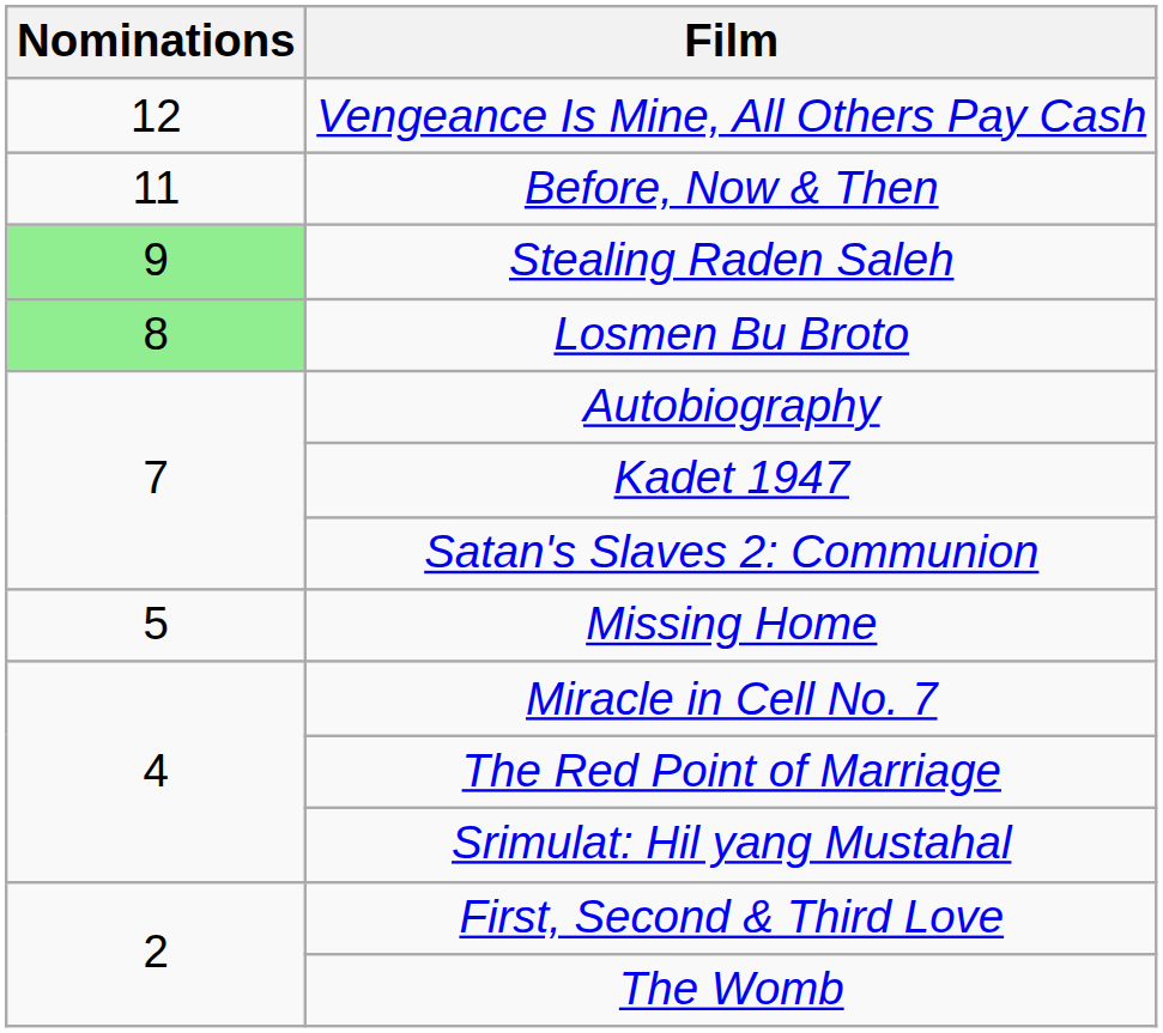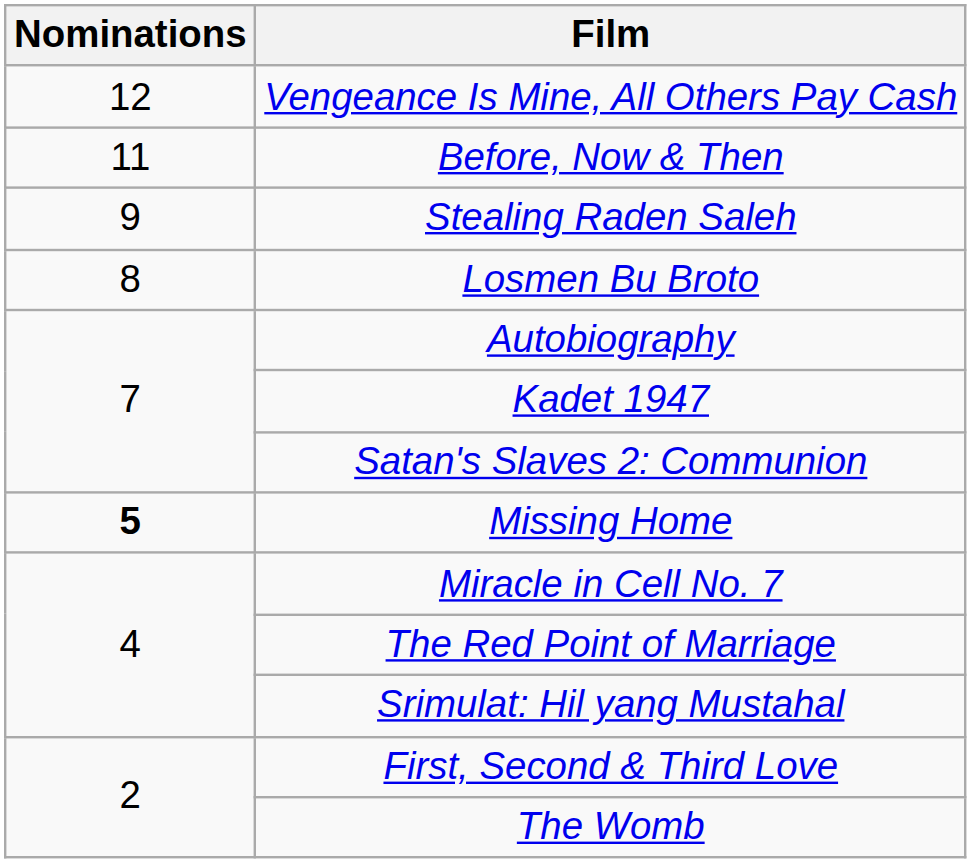Stealing Raden Saleh | Nominations: lightgreen background -> no background
Losmen Bu Broto | Nominations: lightgreen background -> no background
Missing Home | Nominations: normal -> bold
